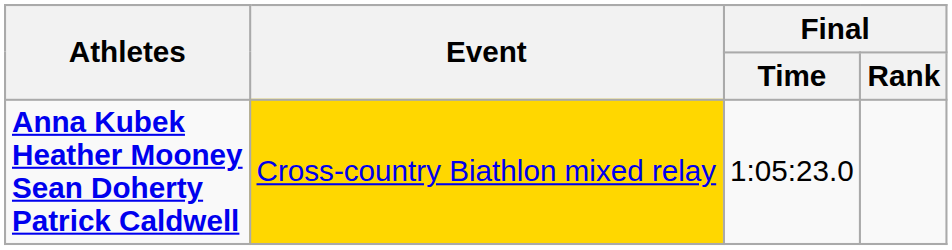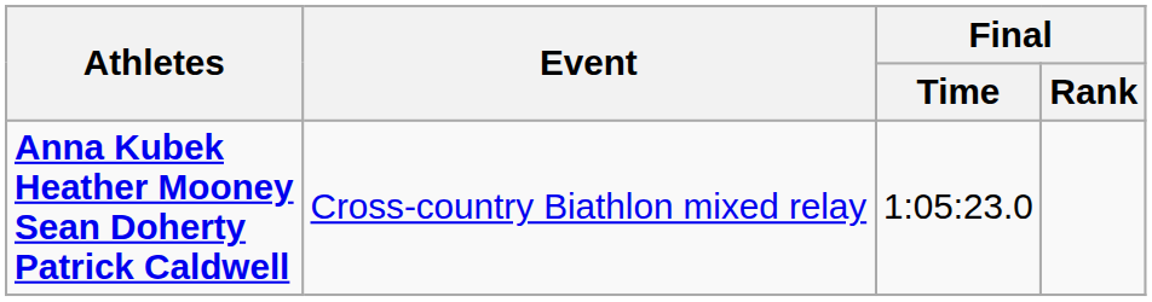Anna Kubek Heather Mooney Sean Doherty Patrick Caldwell | Event: gold background -> no background
